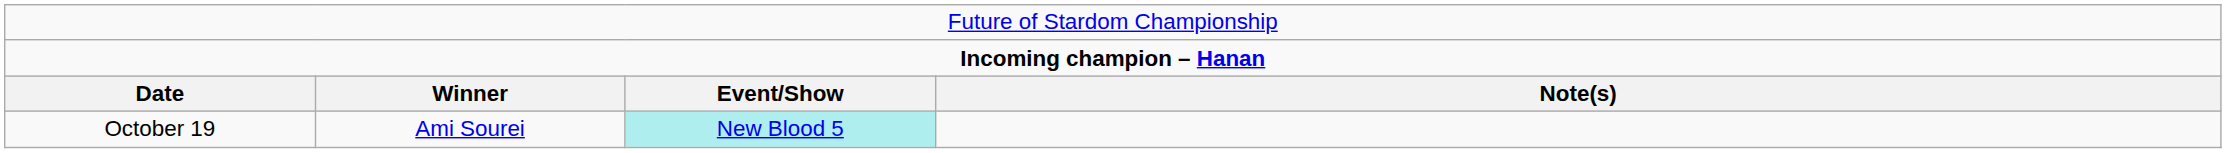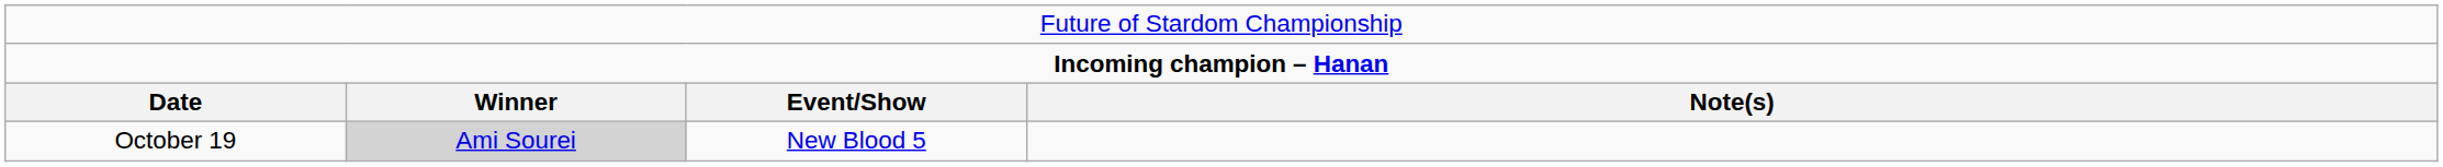October 19 | column 2: no background -> lightgrey background
October 19 | column 3: paleturquoise background -> no background
